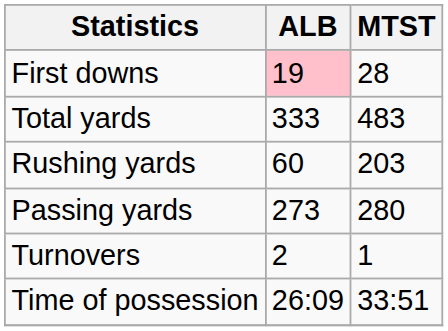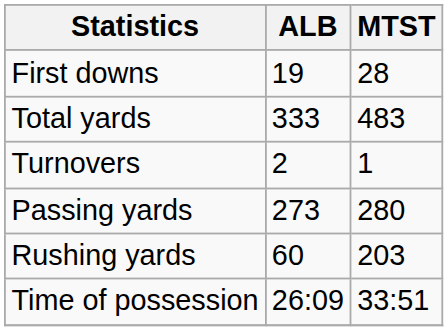First downs | ALB: pink background -> no background
rows swapped: Rushing yards <-> Turnovers
